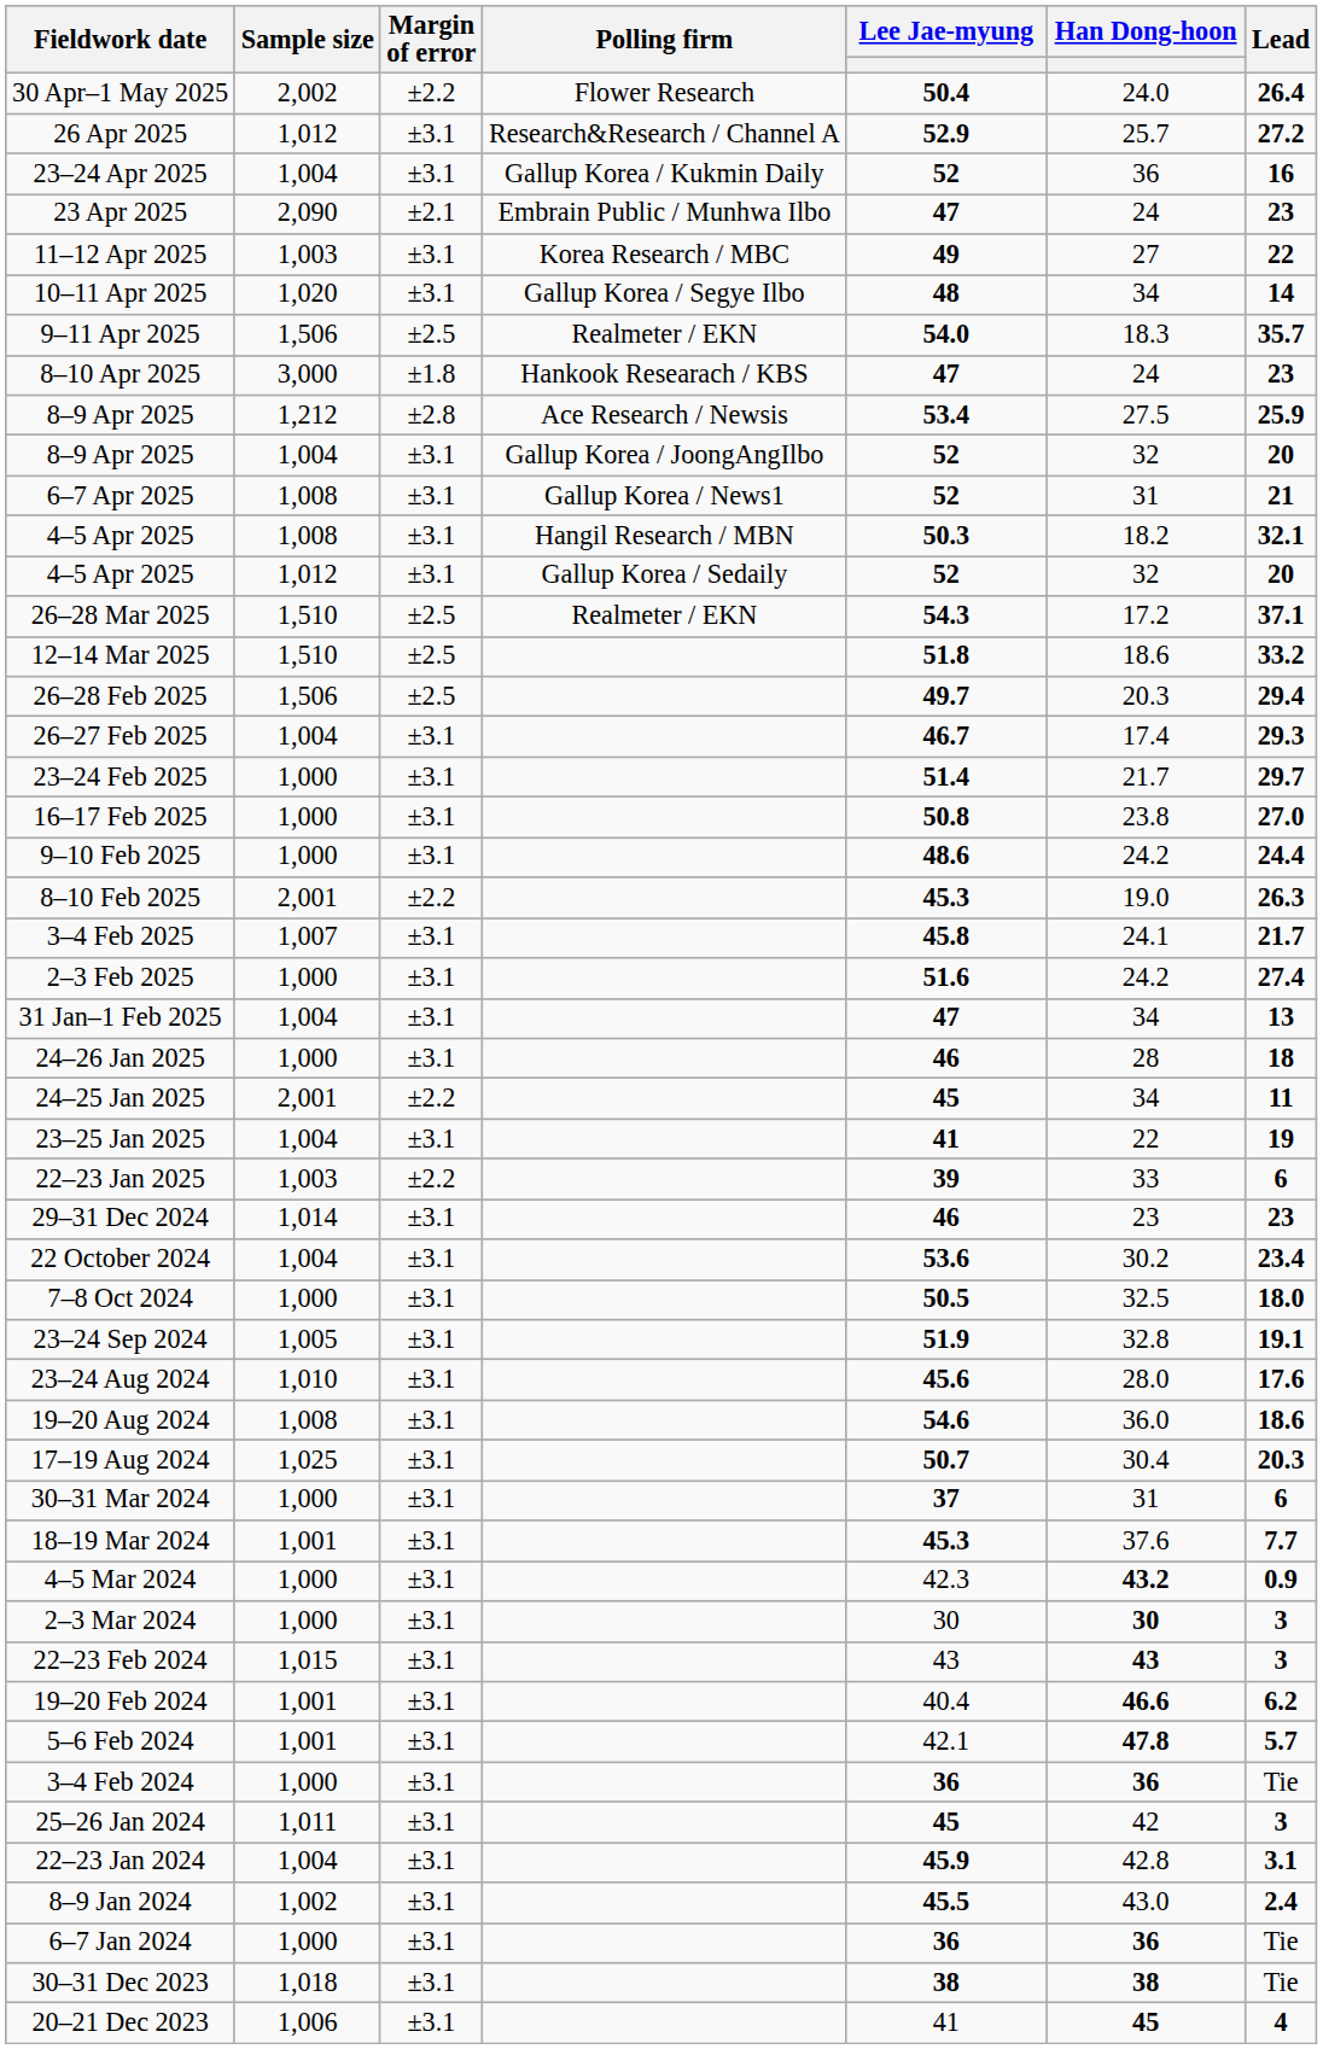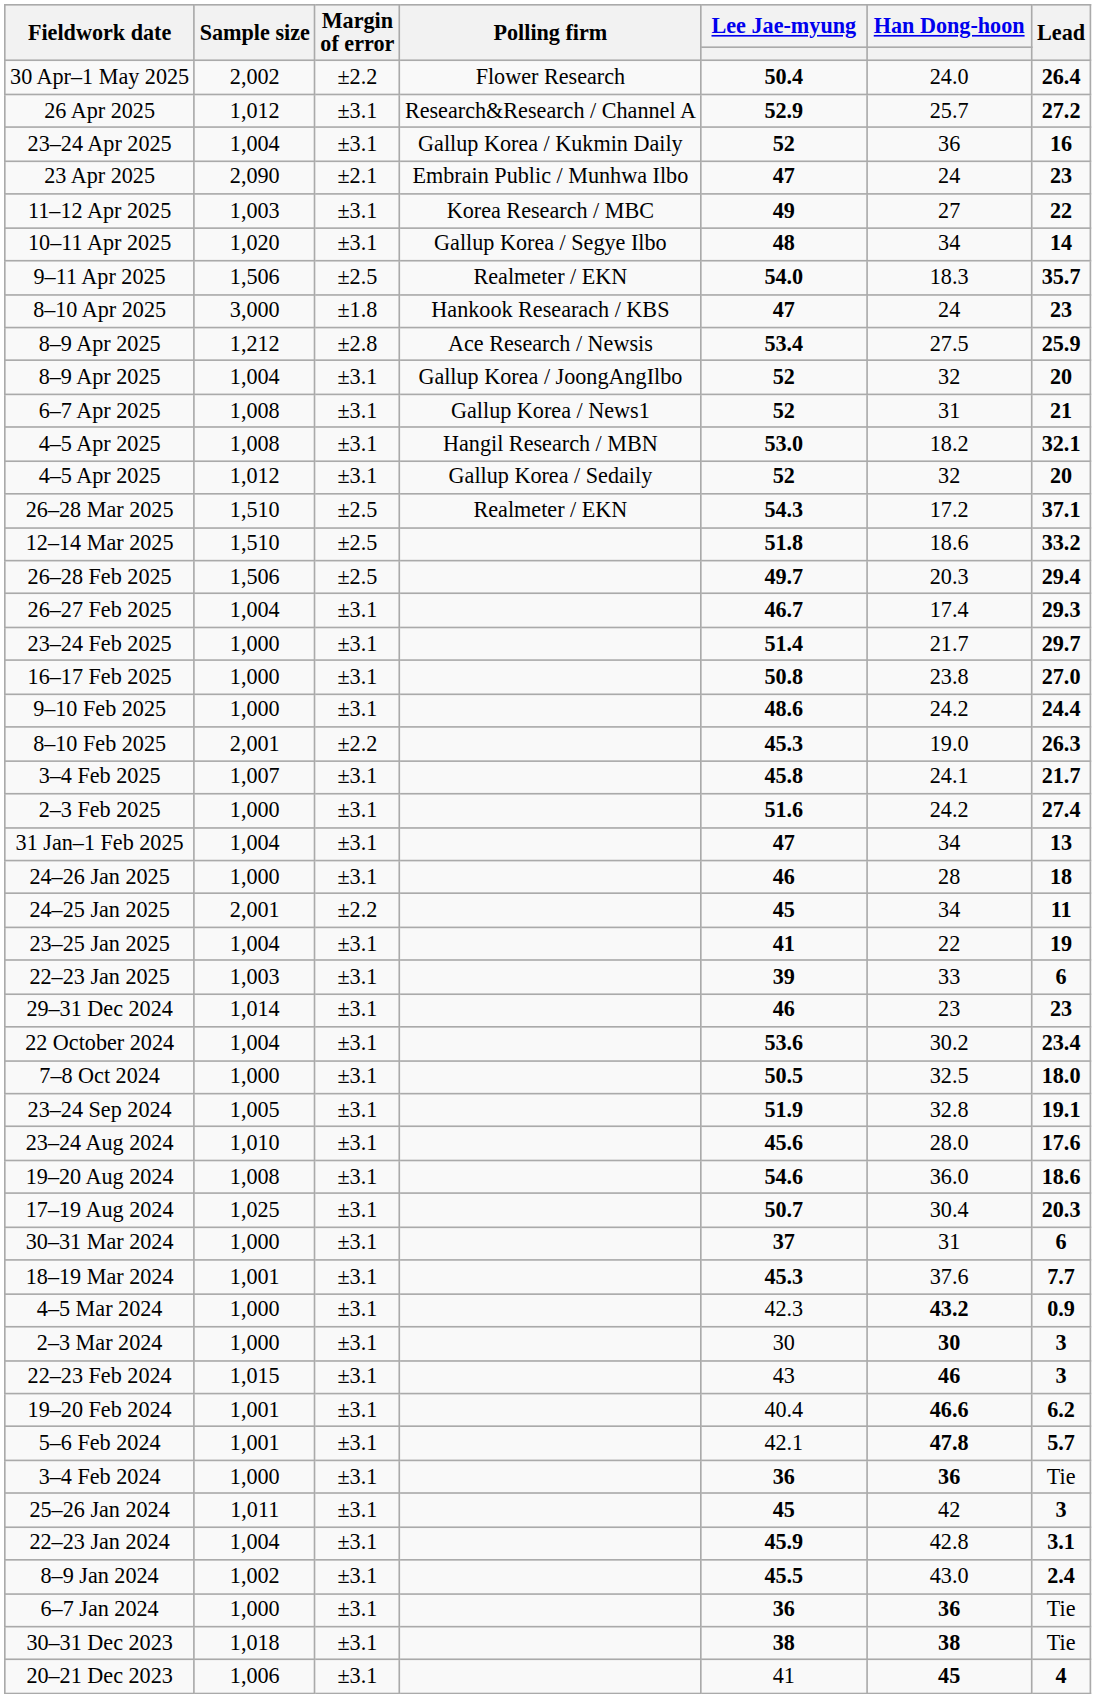4–5 Apr 2025 / 1,008 | Lee Jae-myung: 50.3 -> 53.0
22–23 Jan 2025 | Margin of error: ±2.2 -> ±3.1
22–23 Feb 2024 | Han Dong-hoon: 43 -> 46
